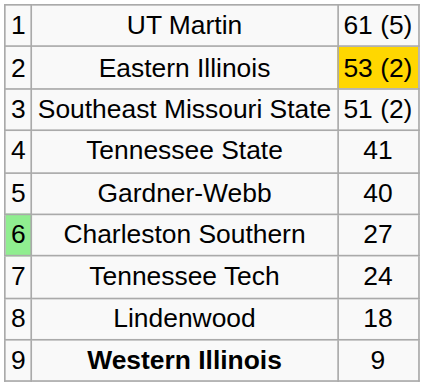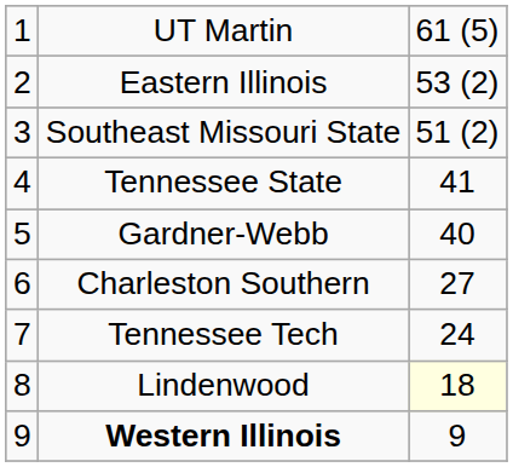Eastern Illinois | column 3: gold background -> no background
Charleston Southern | column 1: lightgreen background -> no background
Lindenwood | column 3: no background -> lightyellow background
